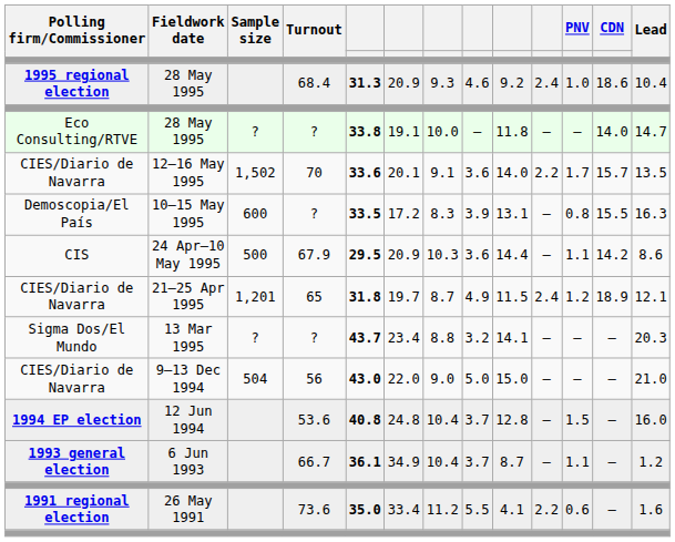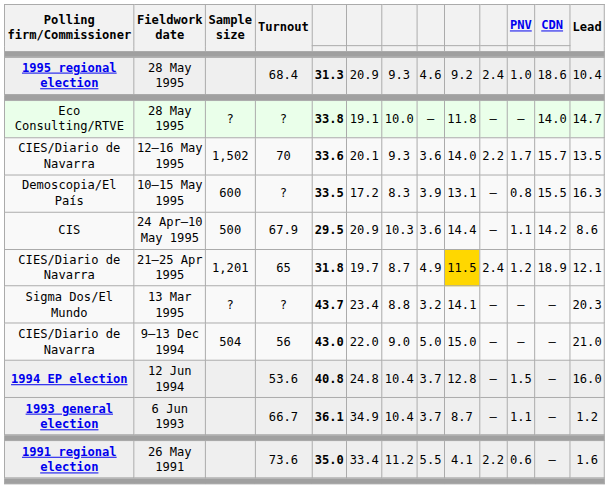12–16 May 1995 | column 7: 9.1 -> 9.3
21–25 Apr 1995 | column 9: no background -> gold background
